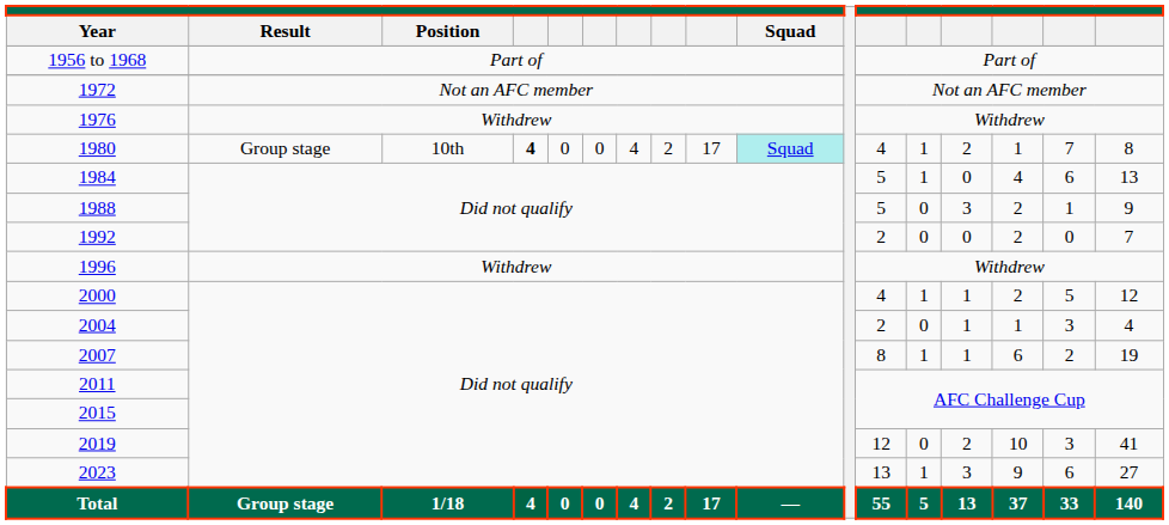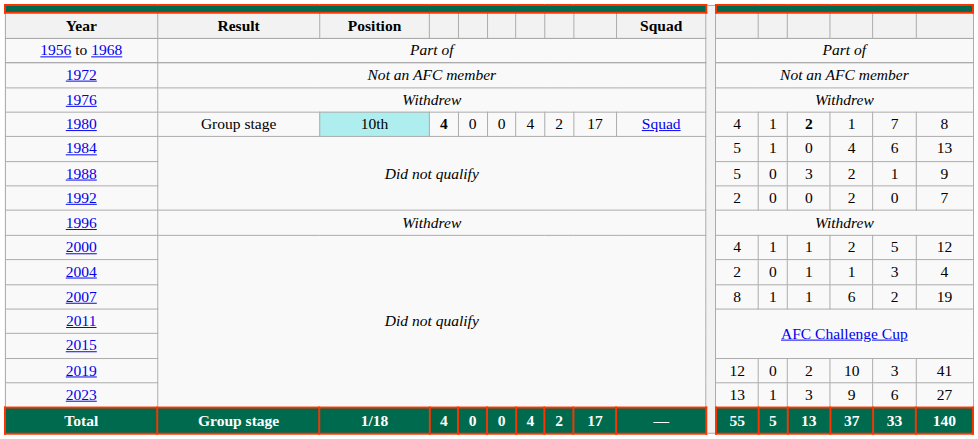1980 | Position: no background -> paleturquoise background
1980 | Squad: paleturquoise background -> no background
1980 | column 14: normal -> bold
